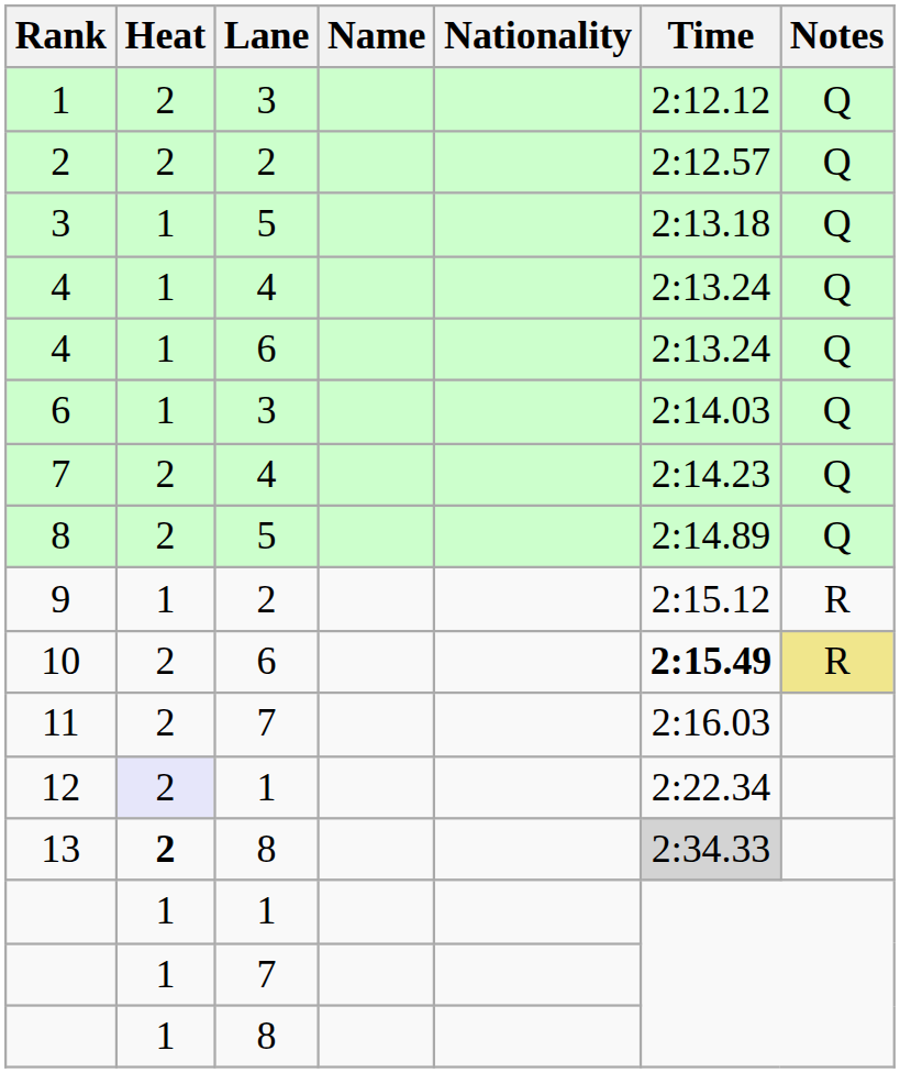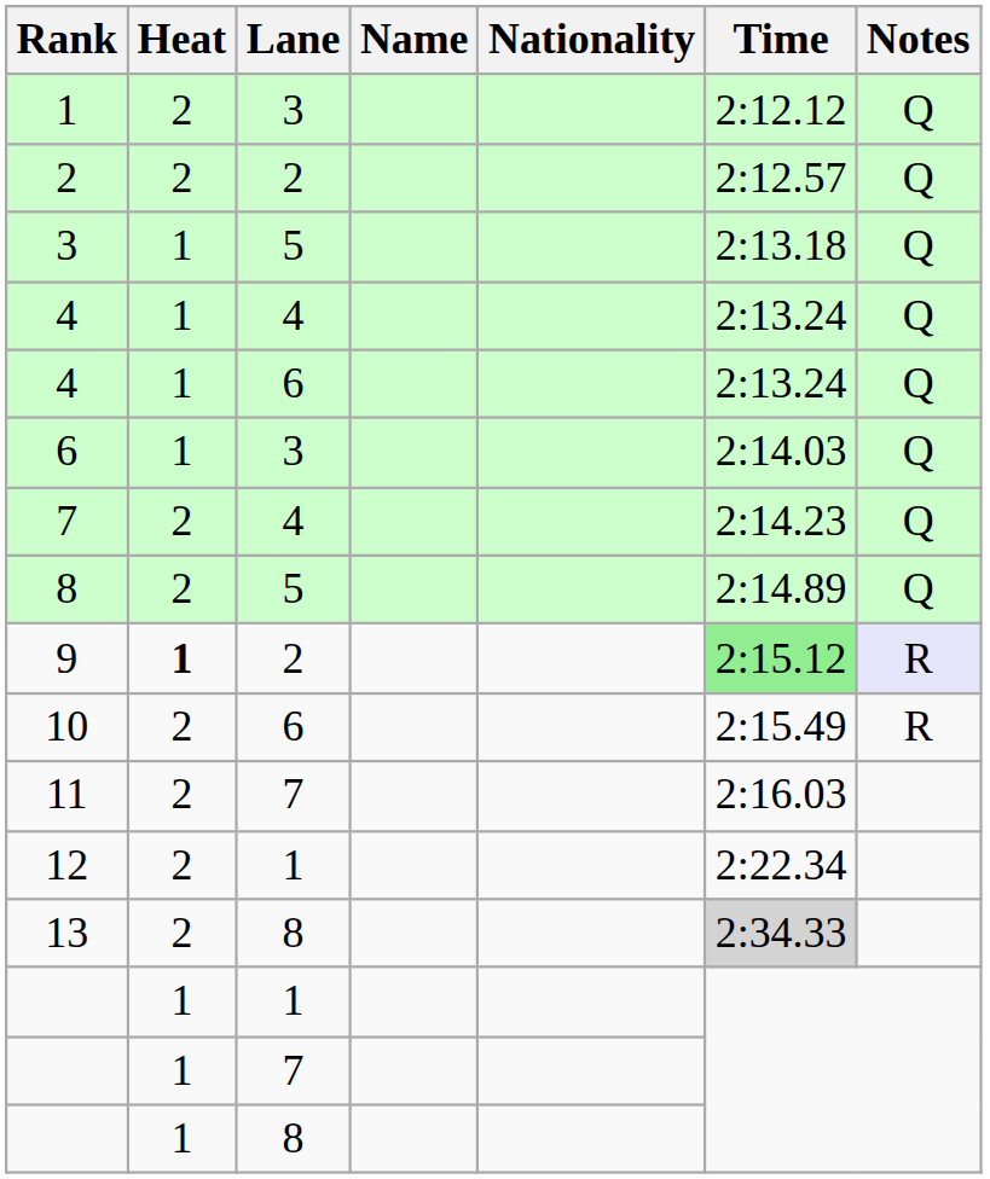9 | Heat: normal -> bold
9 | Time: no background -> lightgreen background
9 | Notes: no background -> lavender background
10 | Time: bold -> normal
10 | Notes: khaki background -> no background
12 | Heat: lavender background -> no background
13 | Heat: bold -> normal
